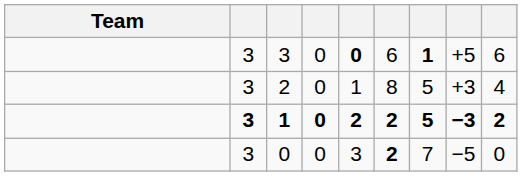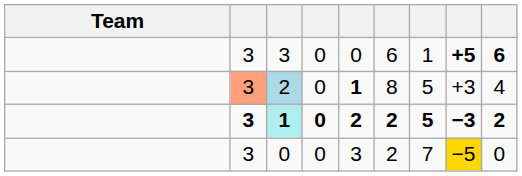row 2 | column 5: bold -> normal
row 2 | column 7: bold -> normal
row 2 | column 8: normal -> bold
row 2 | column 9: normal -> bold
row 3 | column 2: no background -> lightsalmon background
row 3 | column 3: no background -> lightblue background
row 3 | column 5: normal -> bold
row 4 | column 3: no background -> paleturquoise background
row 5 | column 6: bold -> normal
row 5 | column 8: no background -> gold background
